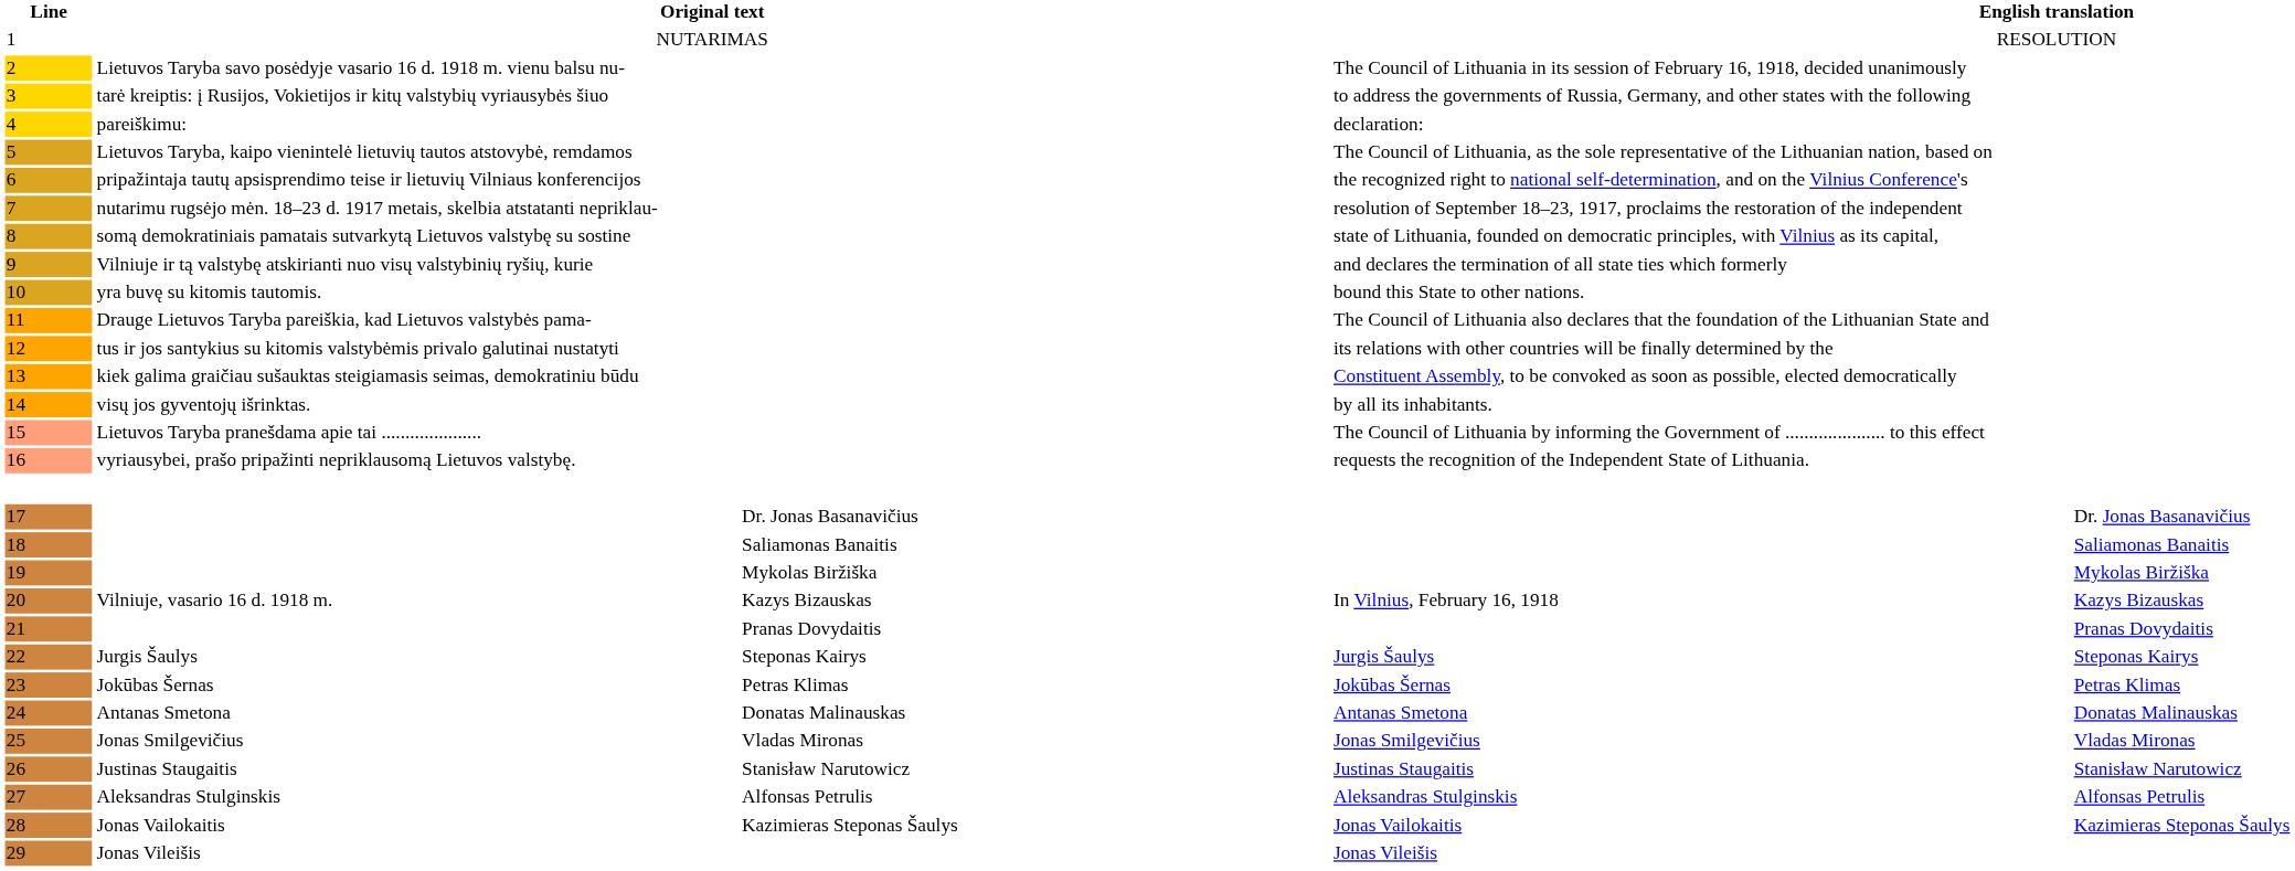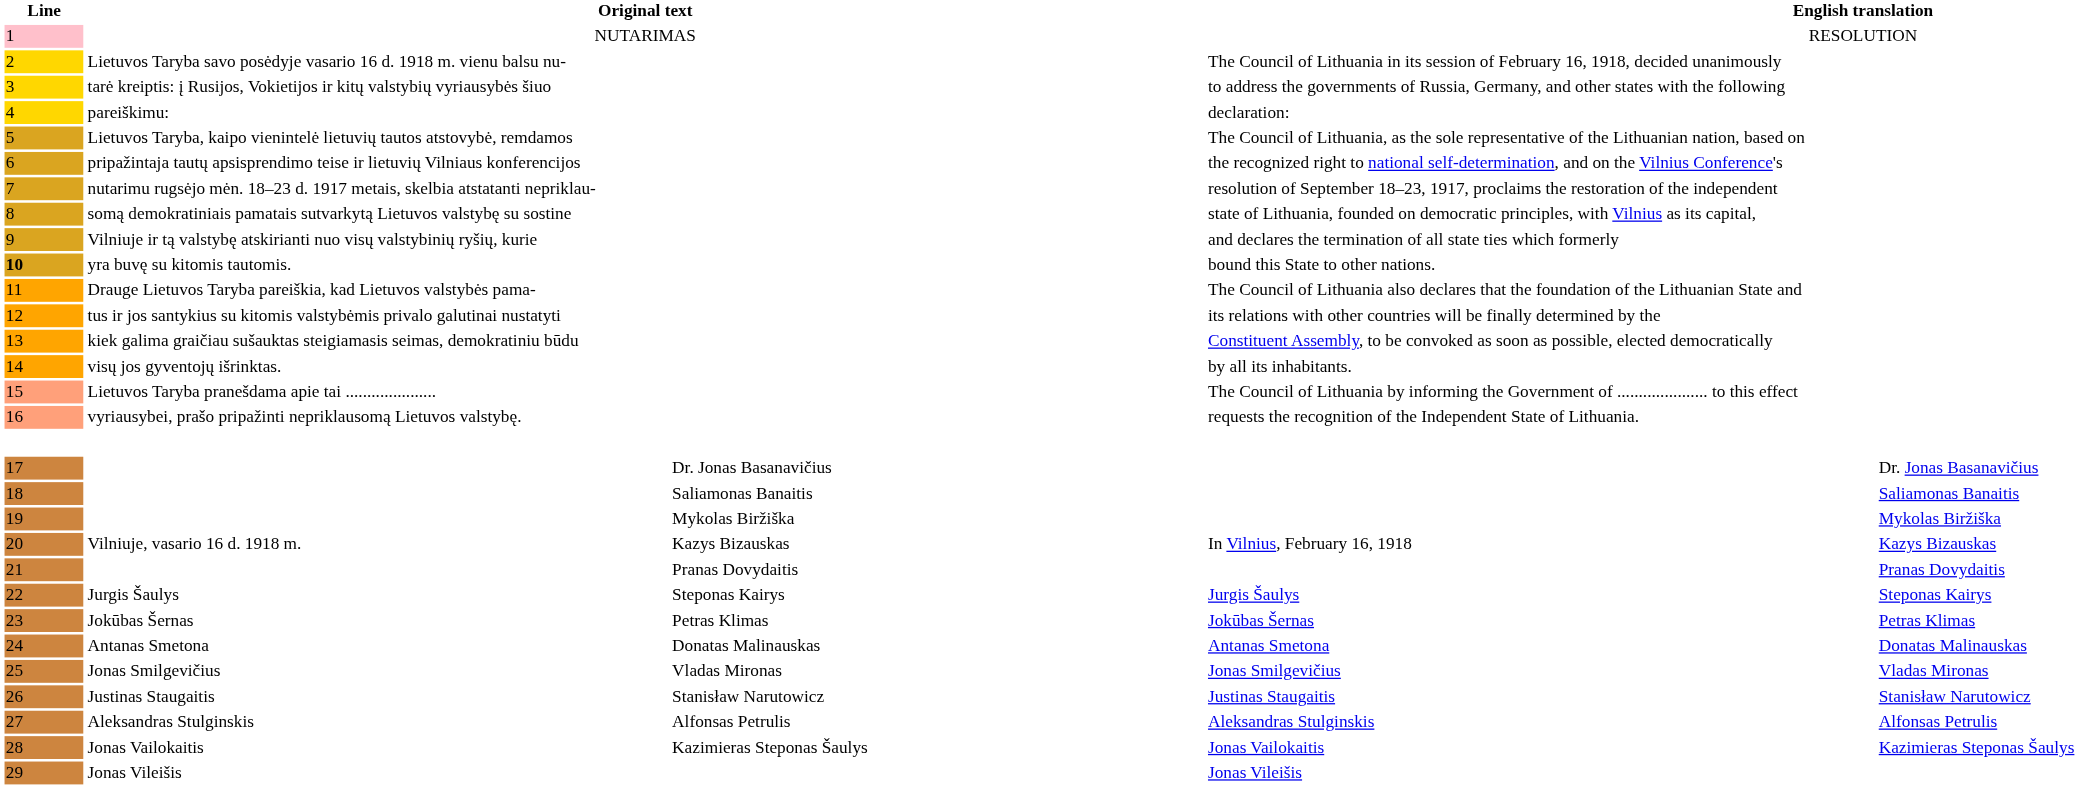NUTARIMAS | Line: no background -> pink background
yra buvę su kitomis tautomis. | Line: normal -> bold
